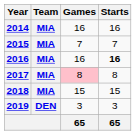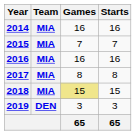2016 | Starts: bold -> normal
2017 | Games: pink background -> no background
2018 | Games: no background -> khaki background
